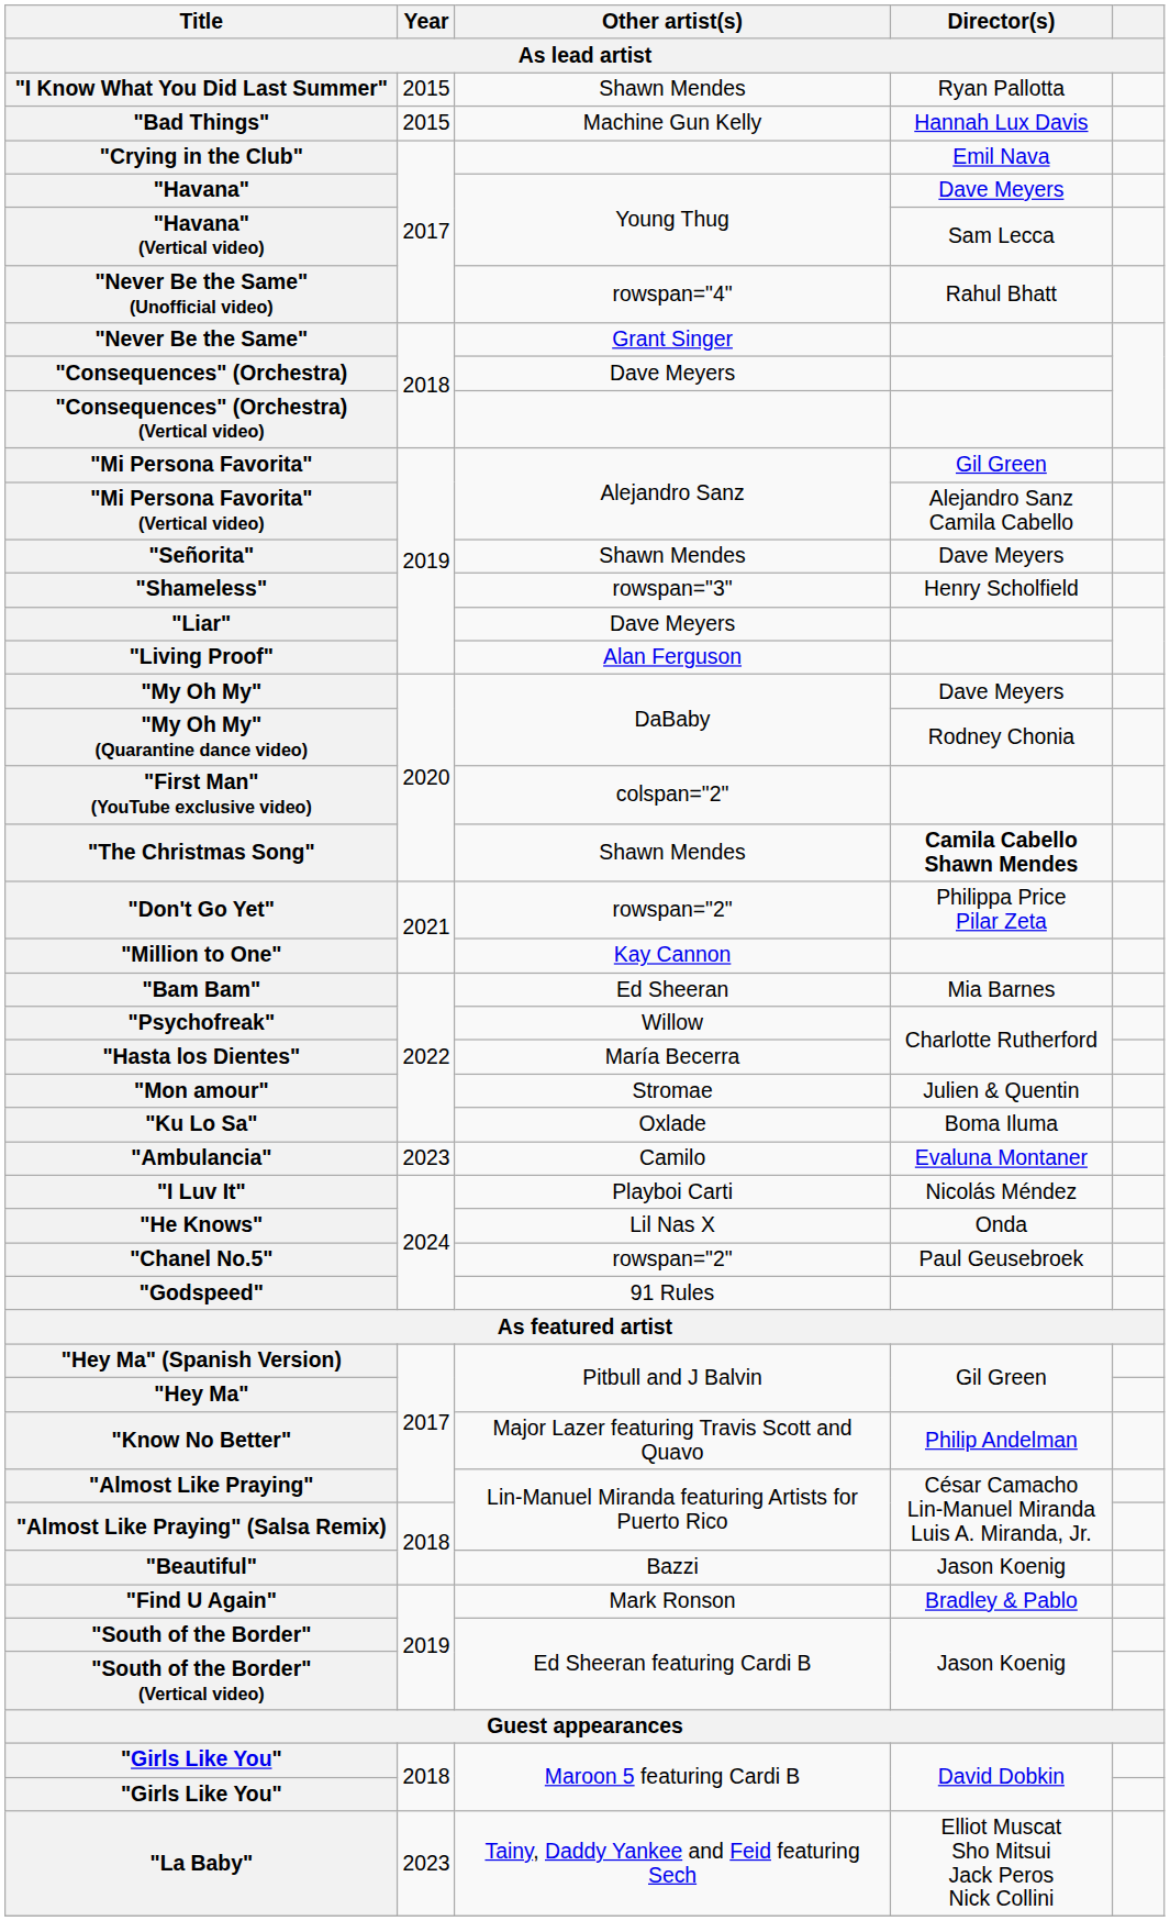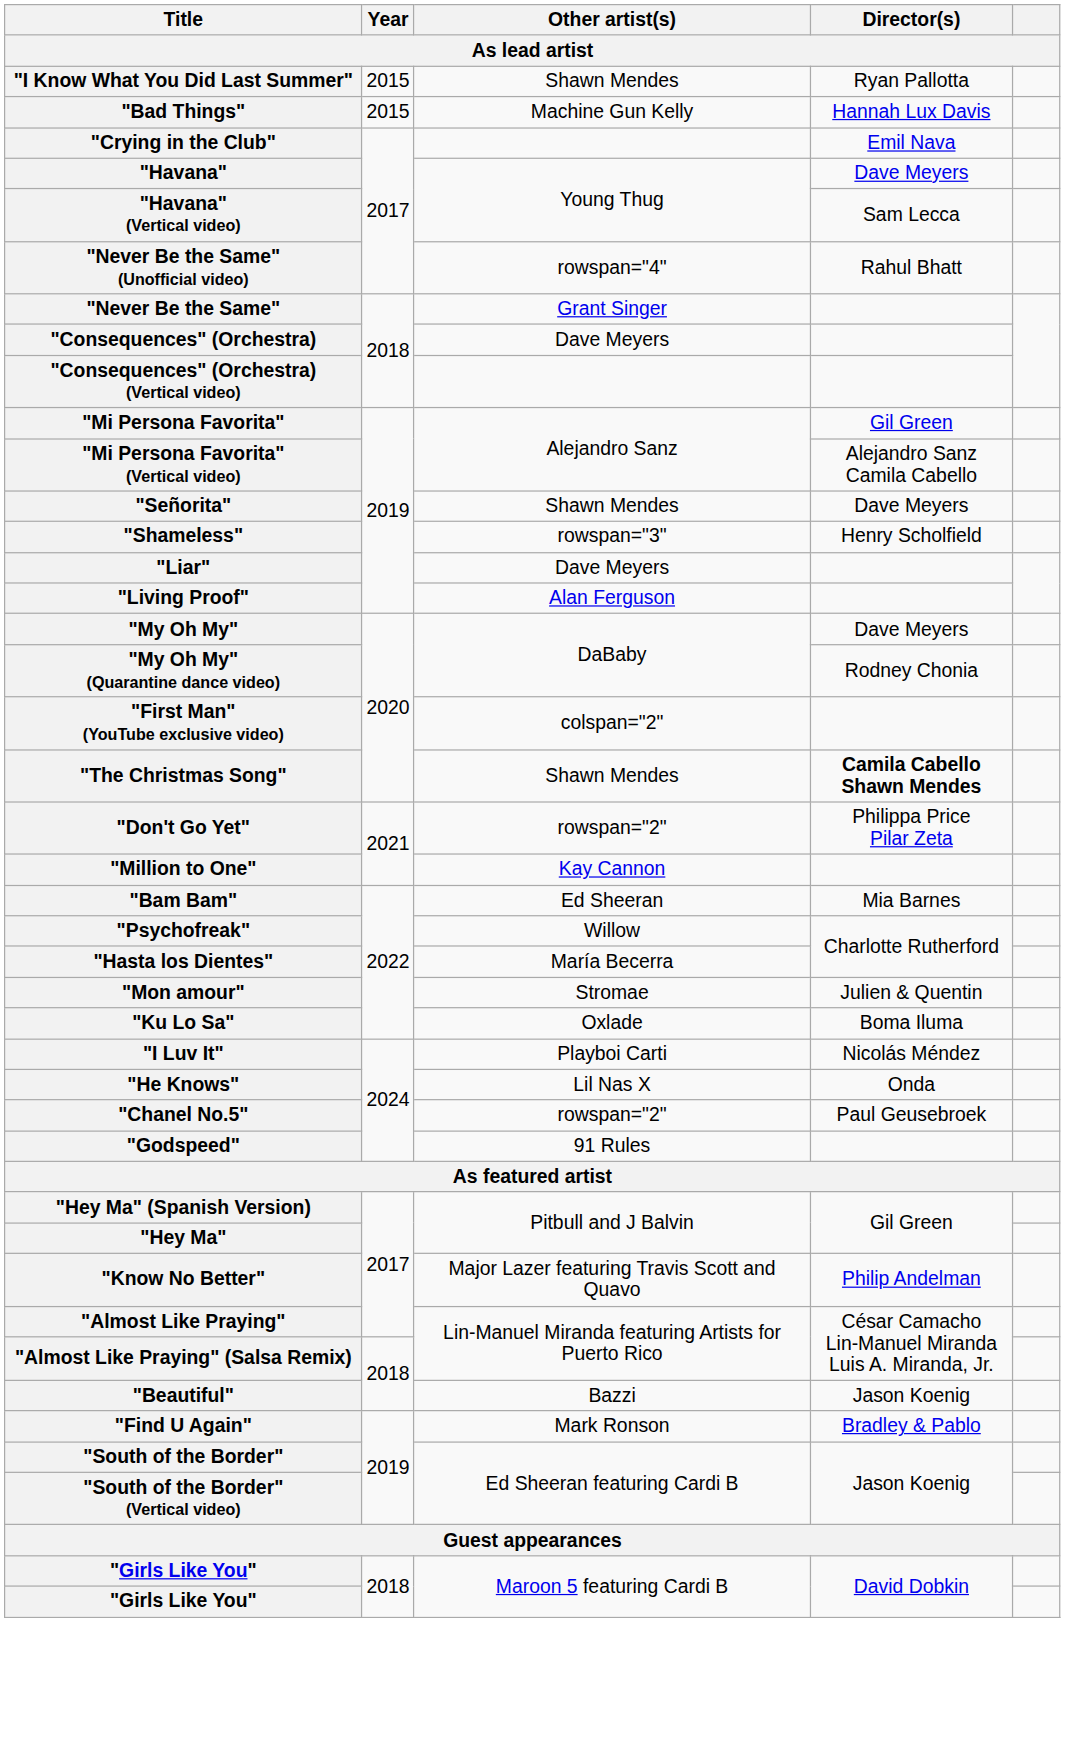- row: "Ambulancia" | 2023 | Camilo | Evaluna Montaner
- row: "La Baby" | 2023 | Tainy, Daddy Yankee and Feid featuring Sech | Elliot Muscat Sho Mitsui Jack Peros Nick Collini
